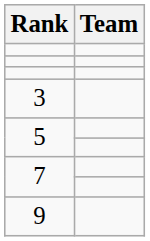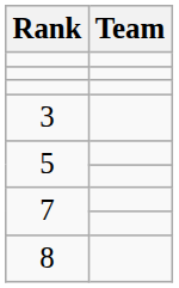row 10 | Rank: 9 -> 8
